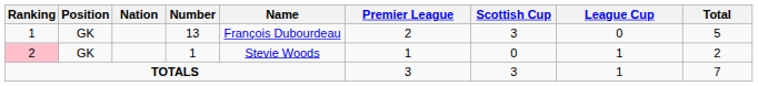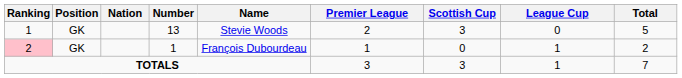row 2 | Name: François Dubourdeau -> Stevie Woods
row 3 | Name: Stevie Woods -> François Dubourdeau
